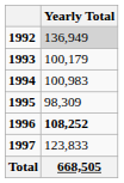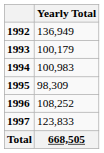1992 | Yearly Total: lightgrey background -> no background
1996 | Yearly Total: bold -> normal
